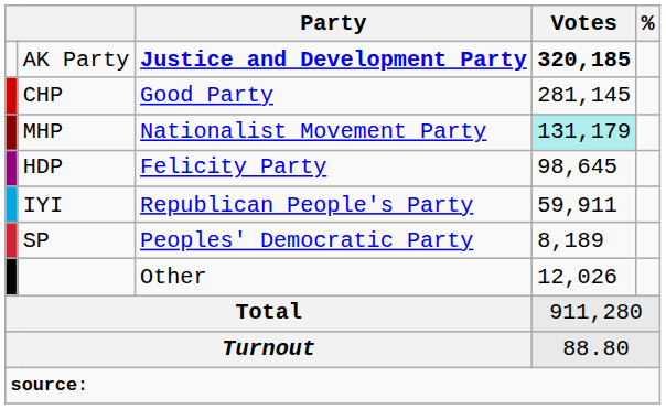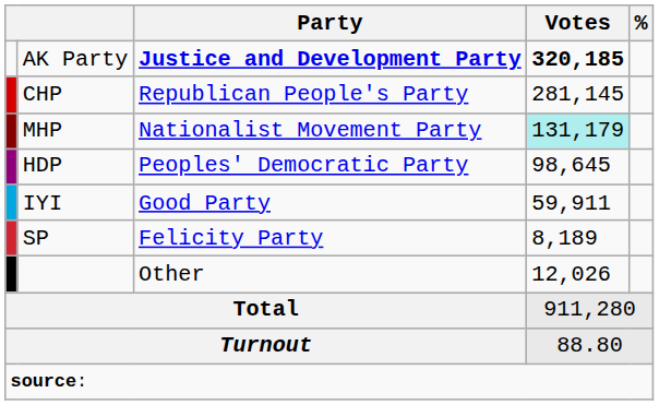CHP | Party: Good Party -> Republican People's Party
HDP | Party: Felicity Party -> Peoples' Democratic Party
IYI | Party: Republican People's Party -> Good Party
SP | Party: Peoples' Democratic Party -> Felicity Party
